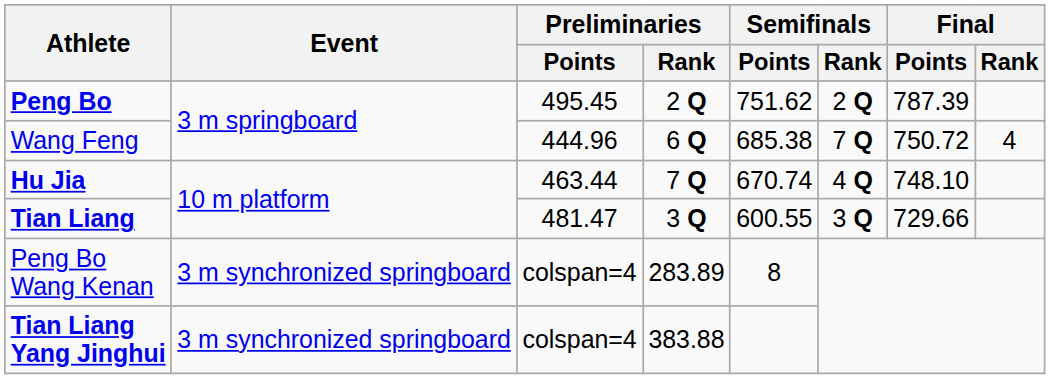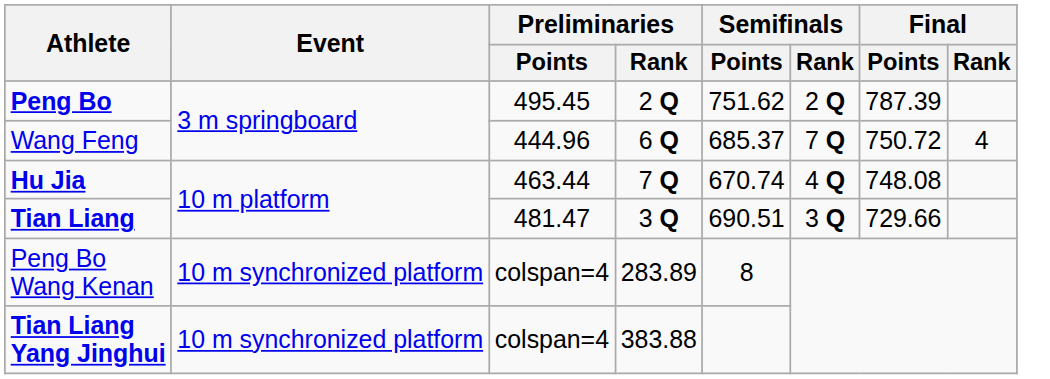Wang Feng | Semifinals / Points: 685.38 -> 685.37
Hu Jia | Final / Points: 748.10 -> 748.08
Tian Liang | Semifinals / Points: 600.55 -> 690.51
Peng Bo Wang Kenan | Event: 3 m synchronized springboard -> 10 m synchronized platform
Tian Liang Yang Jinghui | Event: 3 m synchronized springboard -> 10 m synchronized platform
